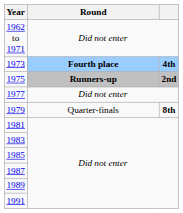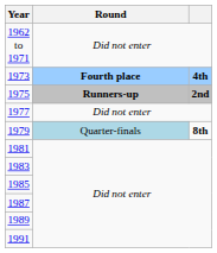1979 | Round: no background -> lightblue background
